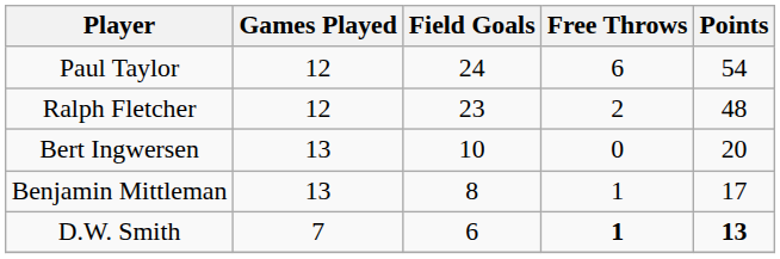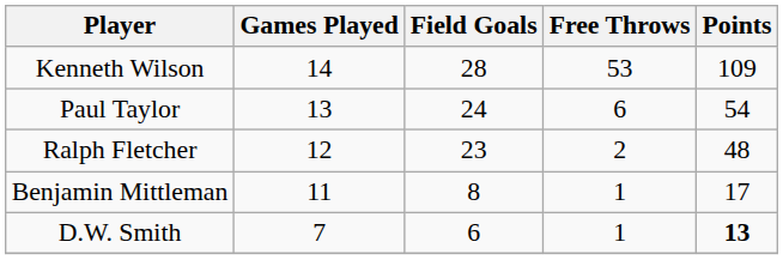+ row: Kenneth Wilson | 14 | 28 | 53 | 109
Paul Taylor | Games Played: 12 -> 13
- row: Bert Ingwersen | 13 | 10 | 0 | 20
Benjamin Mittleman | Games Played: 13 -> 11
D.W. Smith | Free Throws: bold -> normal
